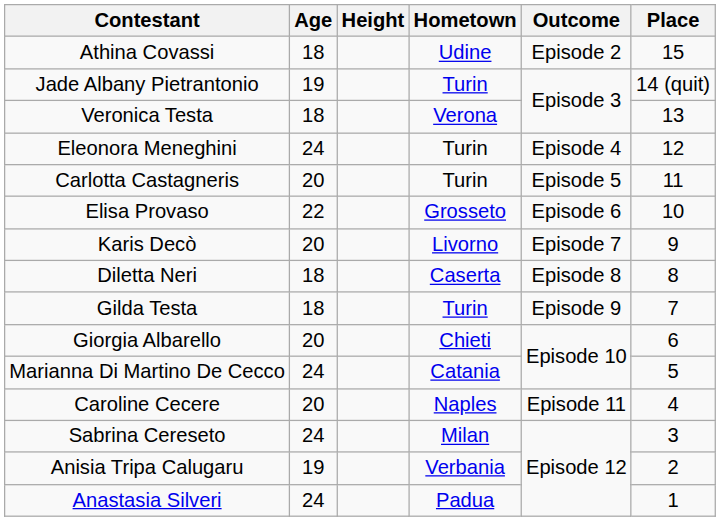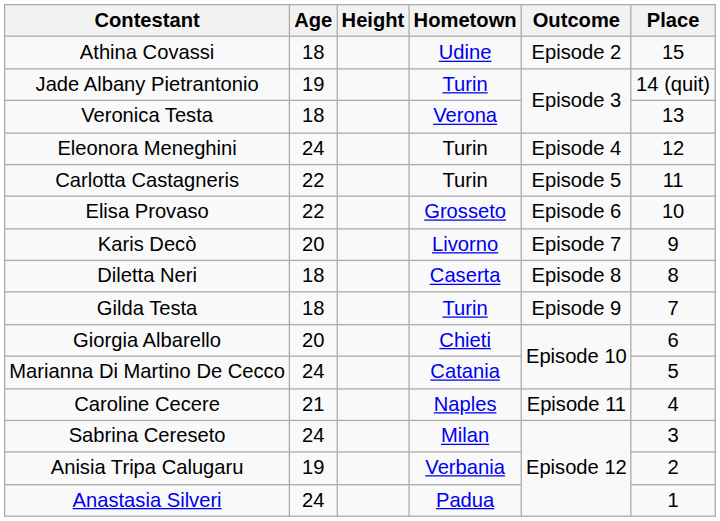Carlotta Castagneris | Age: 20 -> 22
Caroline Cecere | Age: 20 -> 21
